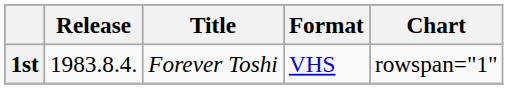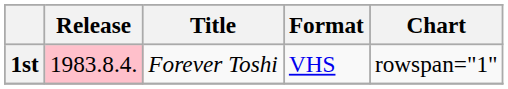1st | Release: no background -> pink background
